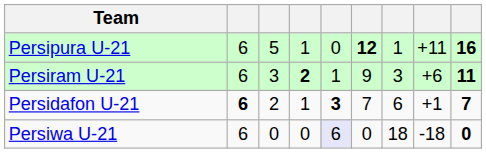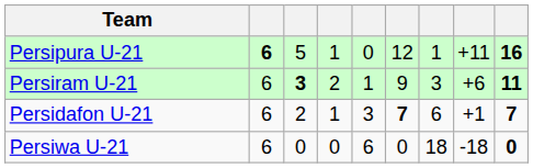Persipura U-21 | column 2: normal -> bold
Persipura U-21 | column 6: bold -> normal
Persiram U-21 | column 3: normal -> bold
Persiram U-21 | column 4: bold -> normal
Persidafon U-21 | column 2: bold -> normal
Persidafon U-21 | column 5: bold -> normal
Persidafon U-21 | column 6: normal -> bold
Persiwa U-21 | column 5: lavender background -> no background
